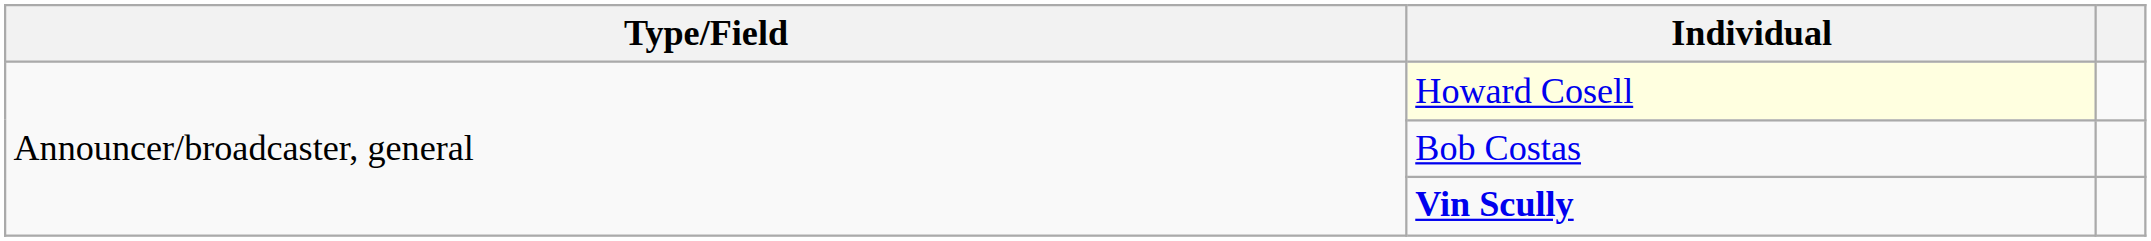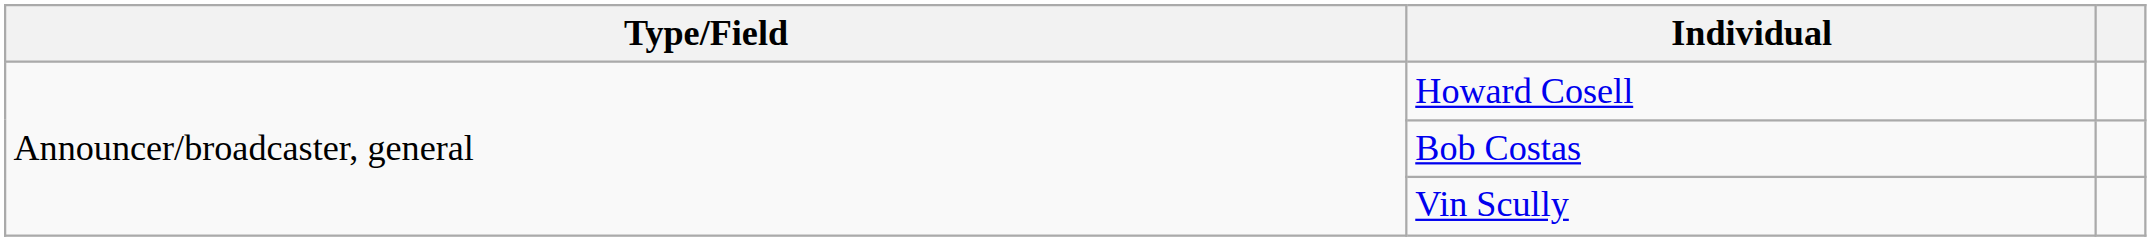Howard Cosell | Individual: lightyellow background -> no background
Vin Scully | Individual: bold -> normal
